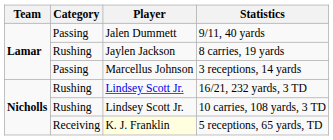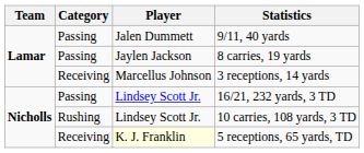8 carries, 19 yards | Category: Rushing -> Passing
3 receptions, 14 yards | Category: Passing -> Receiving
16/21, 232 yards, 3 TD | Category: Rushing -> Passing
